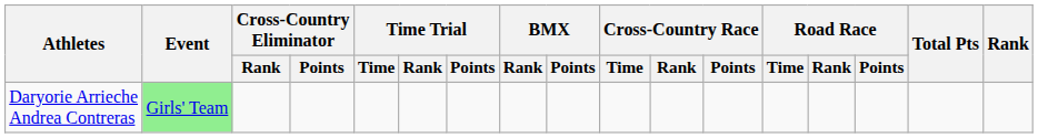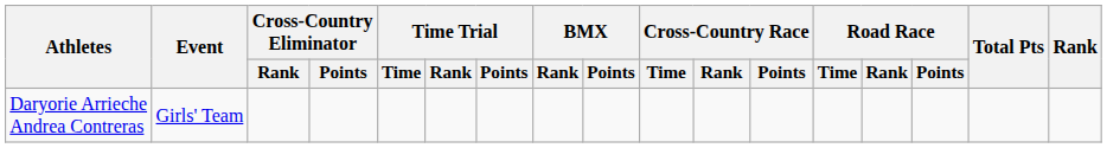Daryorie Arrieche Andrea Contreras | Event: lightgreen background -> no background
